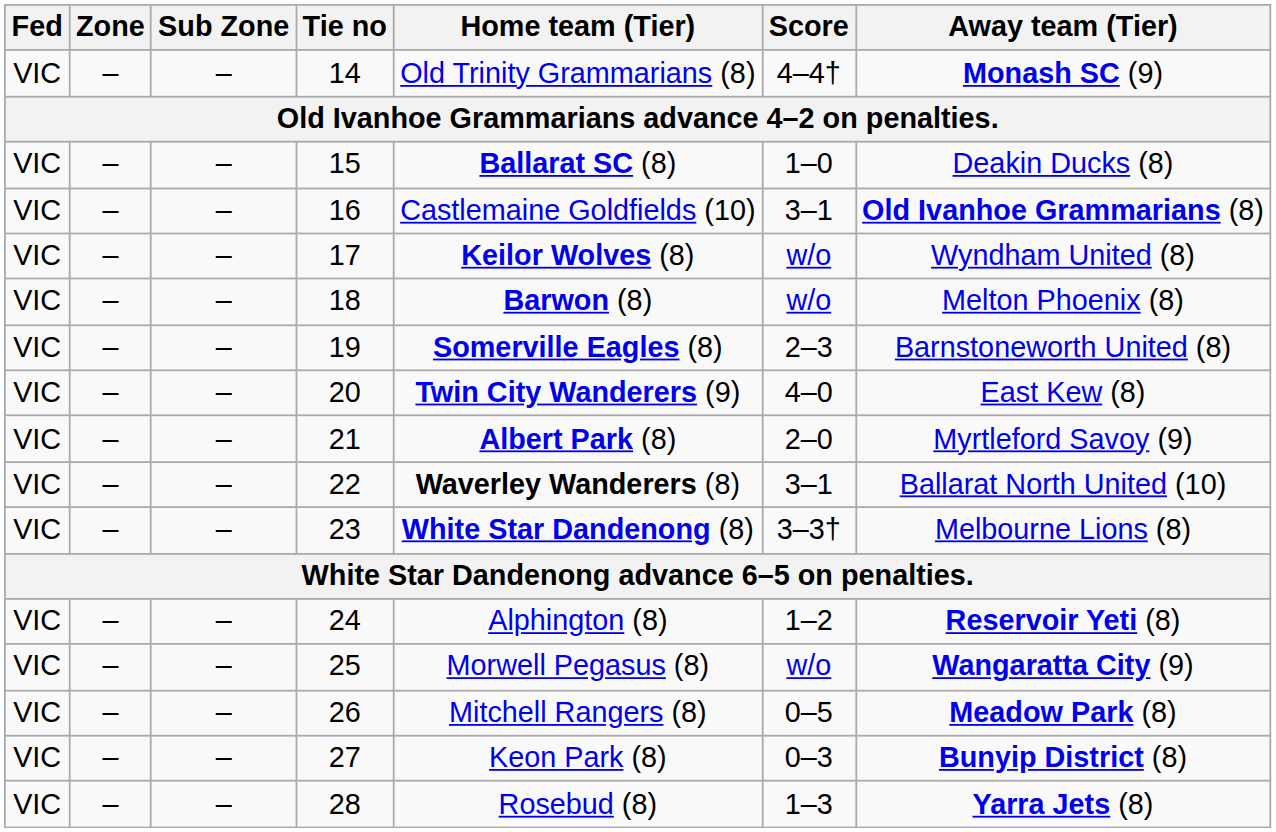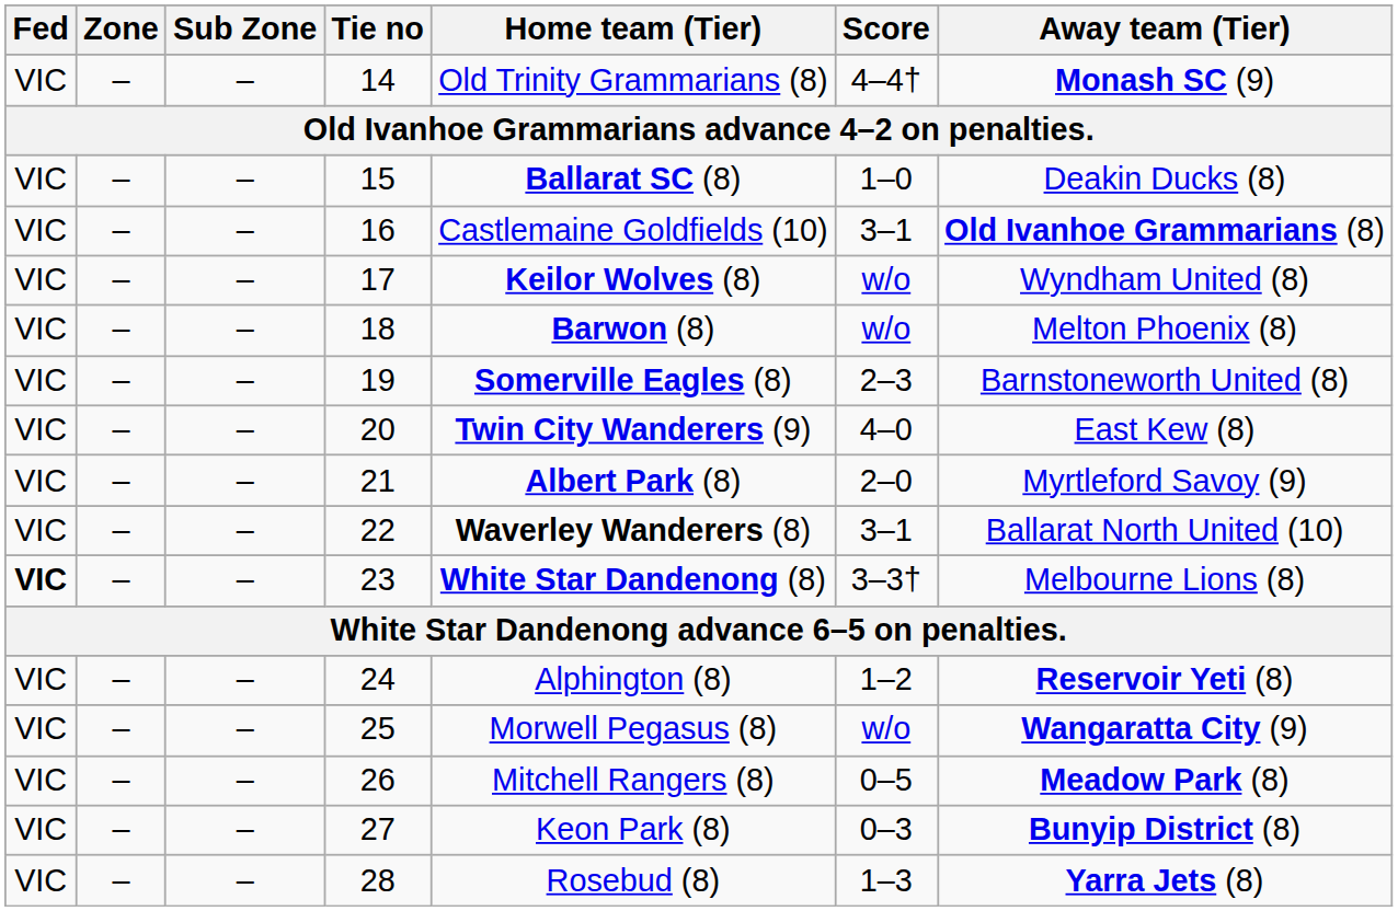23 | Fed: normal -> bold
